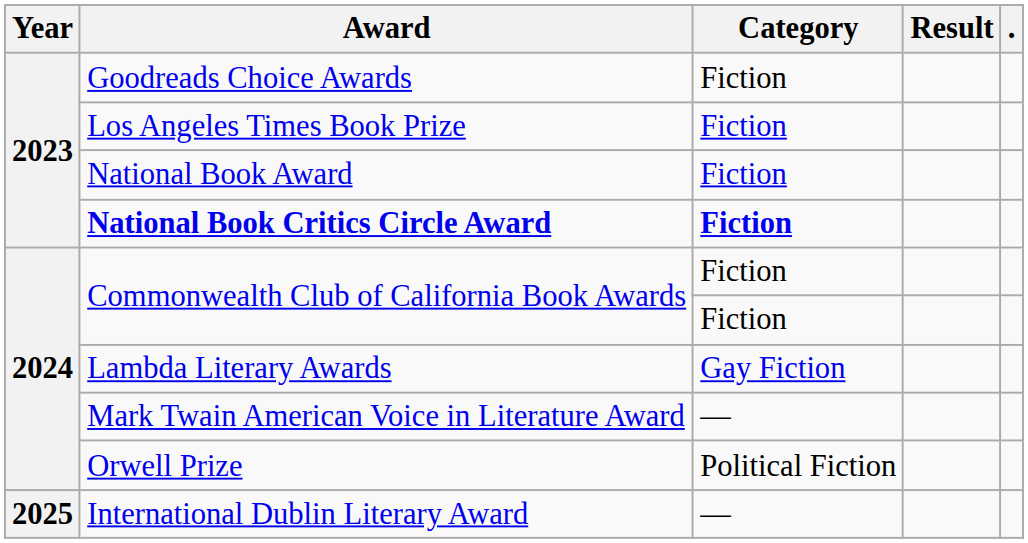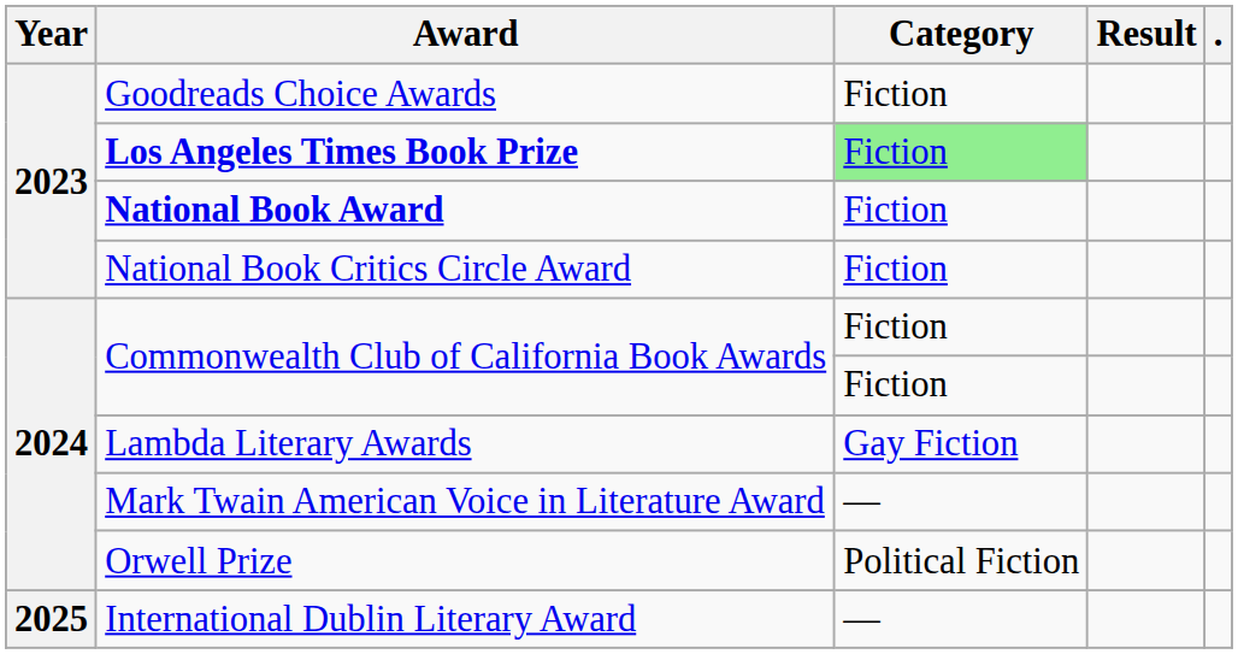Los Angeles Times Book Prize | Award: normal -> bold
Los Angeles Times Book Prize | Category: no background -> lightgreen background
National Book Award | Award: normal -> bold
National Book Critics Circle Award | Award: bold -> normal
National Book Critics Circle Award | Category: bold -> normal
